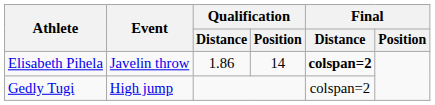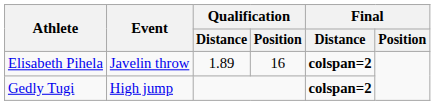Elisabeth Pihela | Qualification / Distance: 1.86 -> 1.89
Elisabeth Pihela | Qualification / Position: 14 -> 16
Gedly Tugi | Final / Distance: normal -> bold
